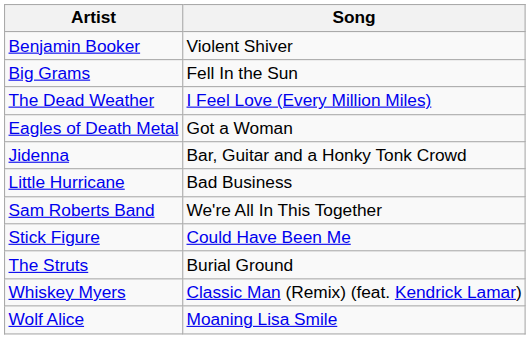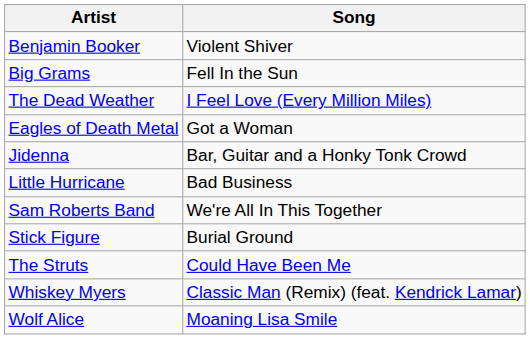Stick Figure | Song: Could Have Been Me -> Burial Ground
The Struts | Song: Burial Ground -> Could Have Been Me
